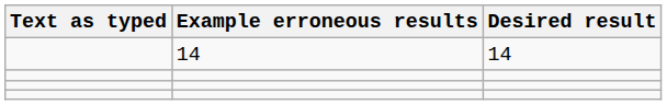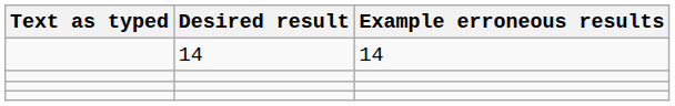columns swapped: Desired result <-> Example erroneous results
